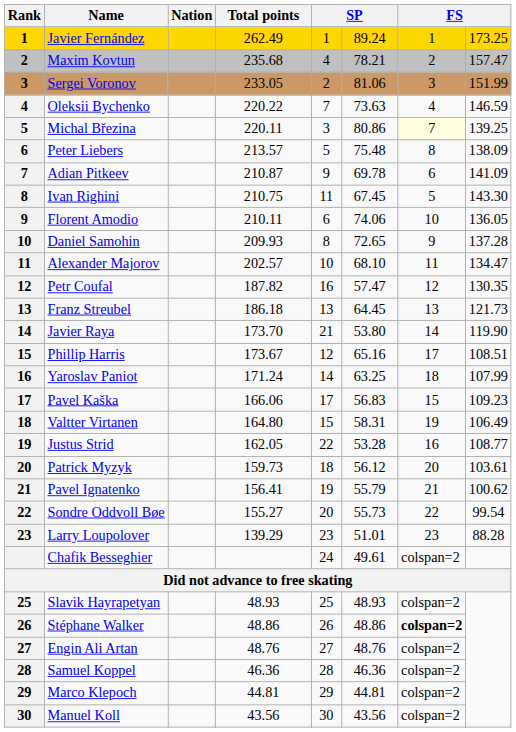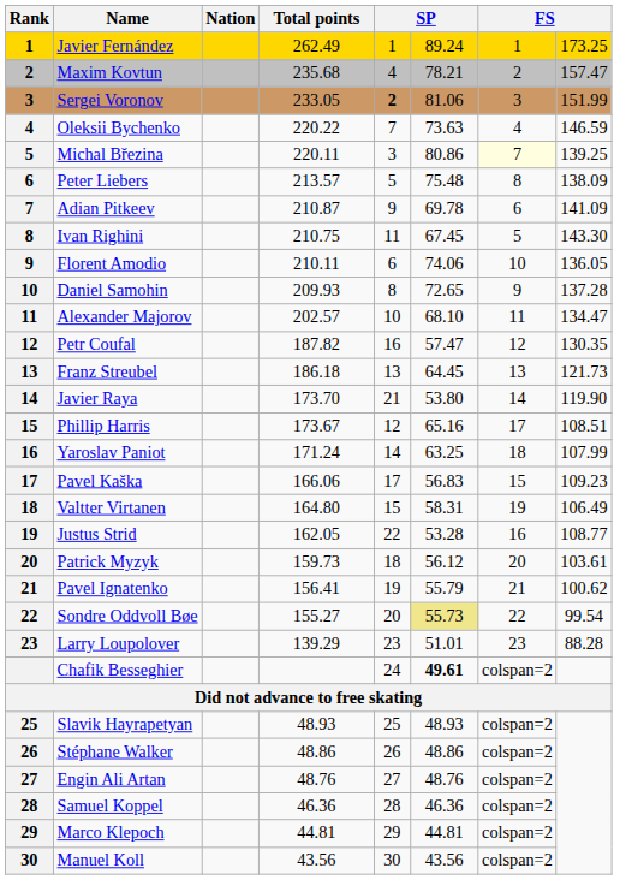Sergei Voronov | column 5: normal -> bold
Sondre Oddvoll Bøe | column 6: no background -> khaki background
Chafik Besseghier | column 6: normal -> bold
Stéphane Walker | column 7: bold -> normal
